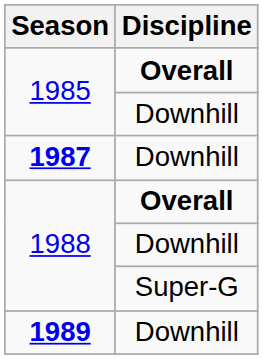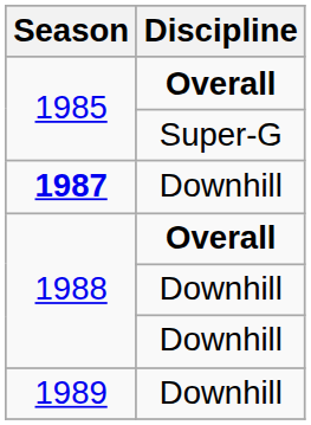row 3 | Discipline: Downhill -> Super-G
row 7 | Discipline: Super-G -> Downhill
row 8 | Season: bold -> normal
